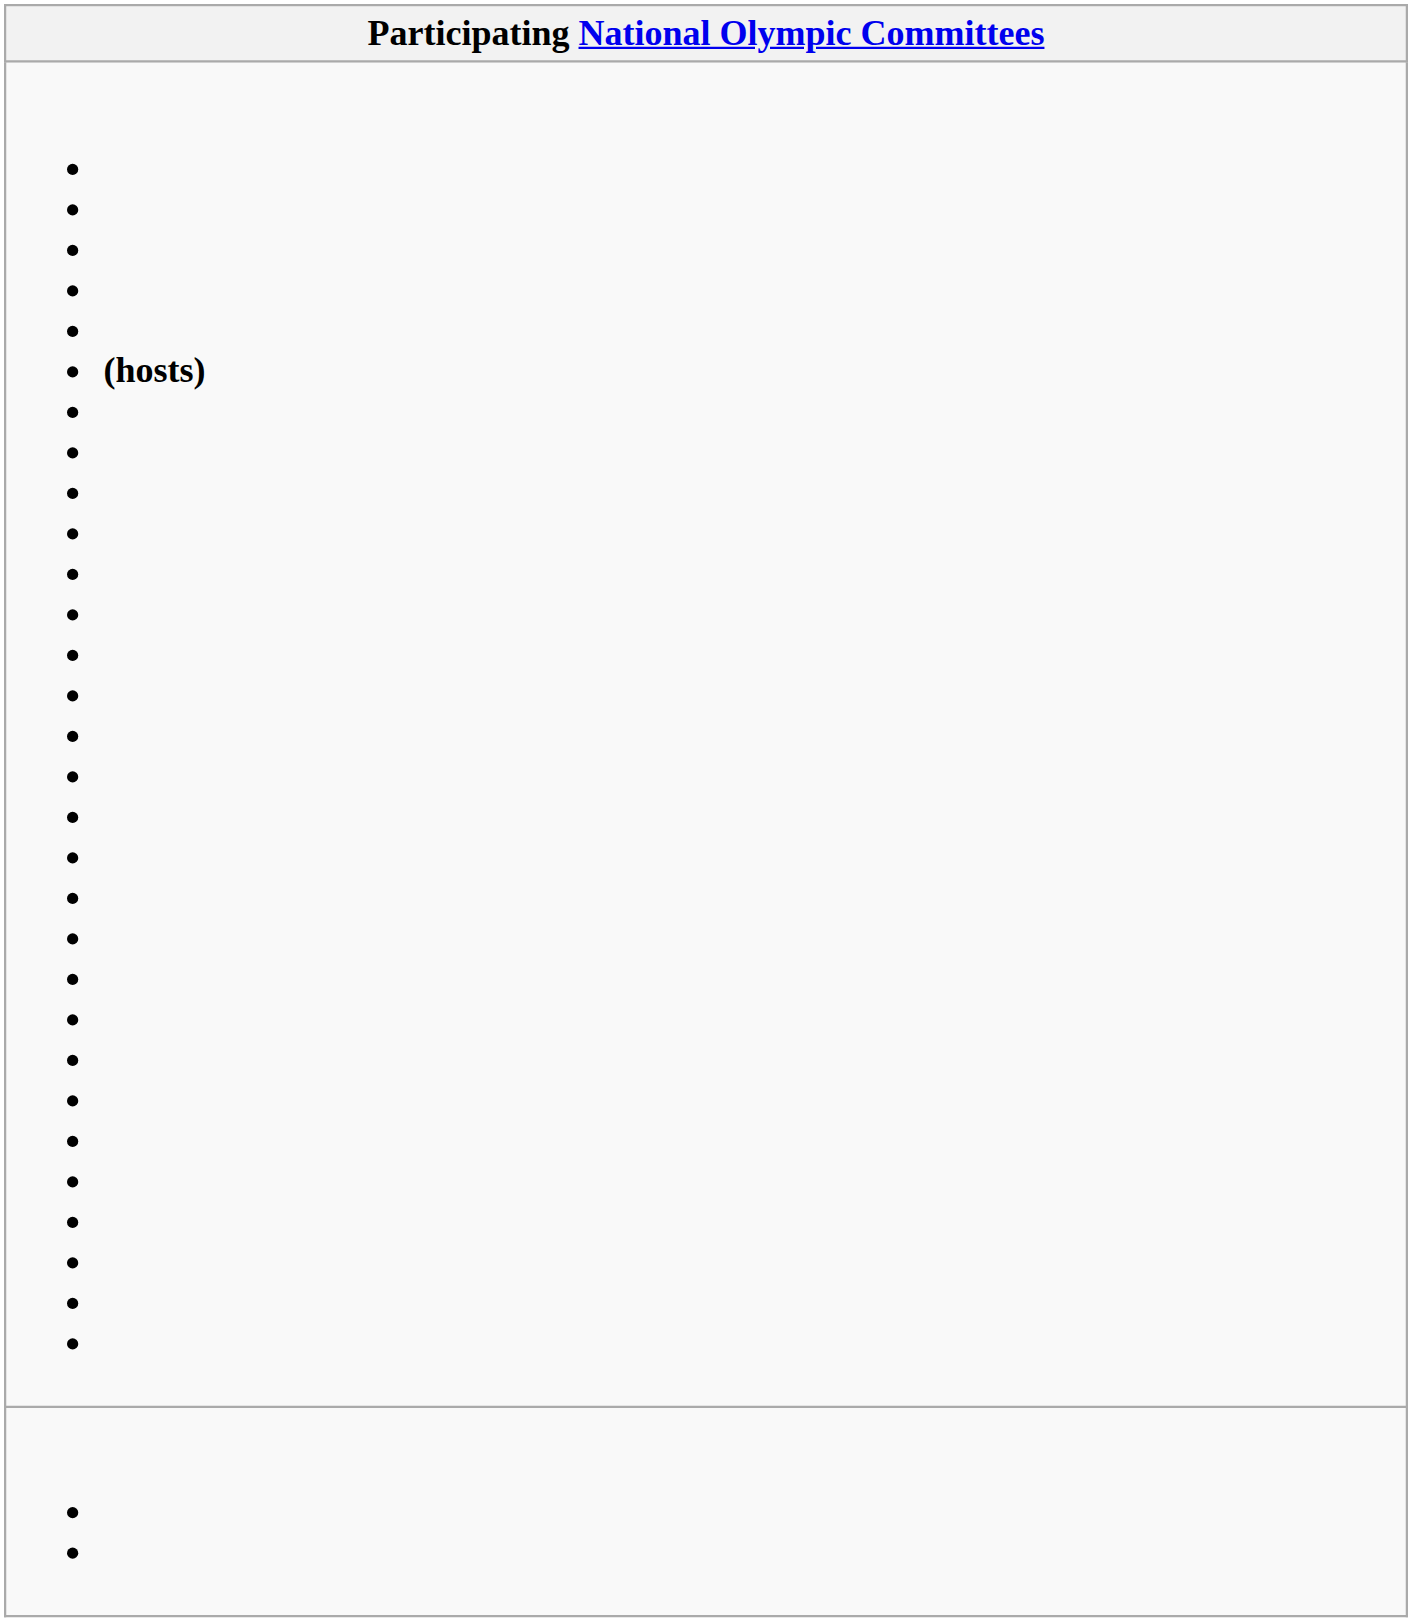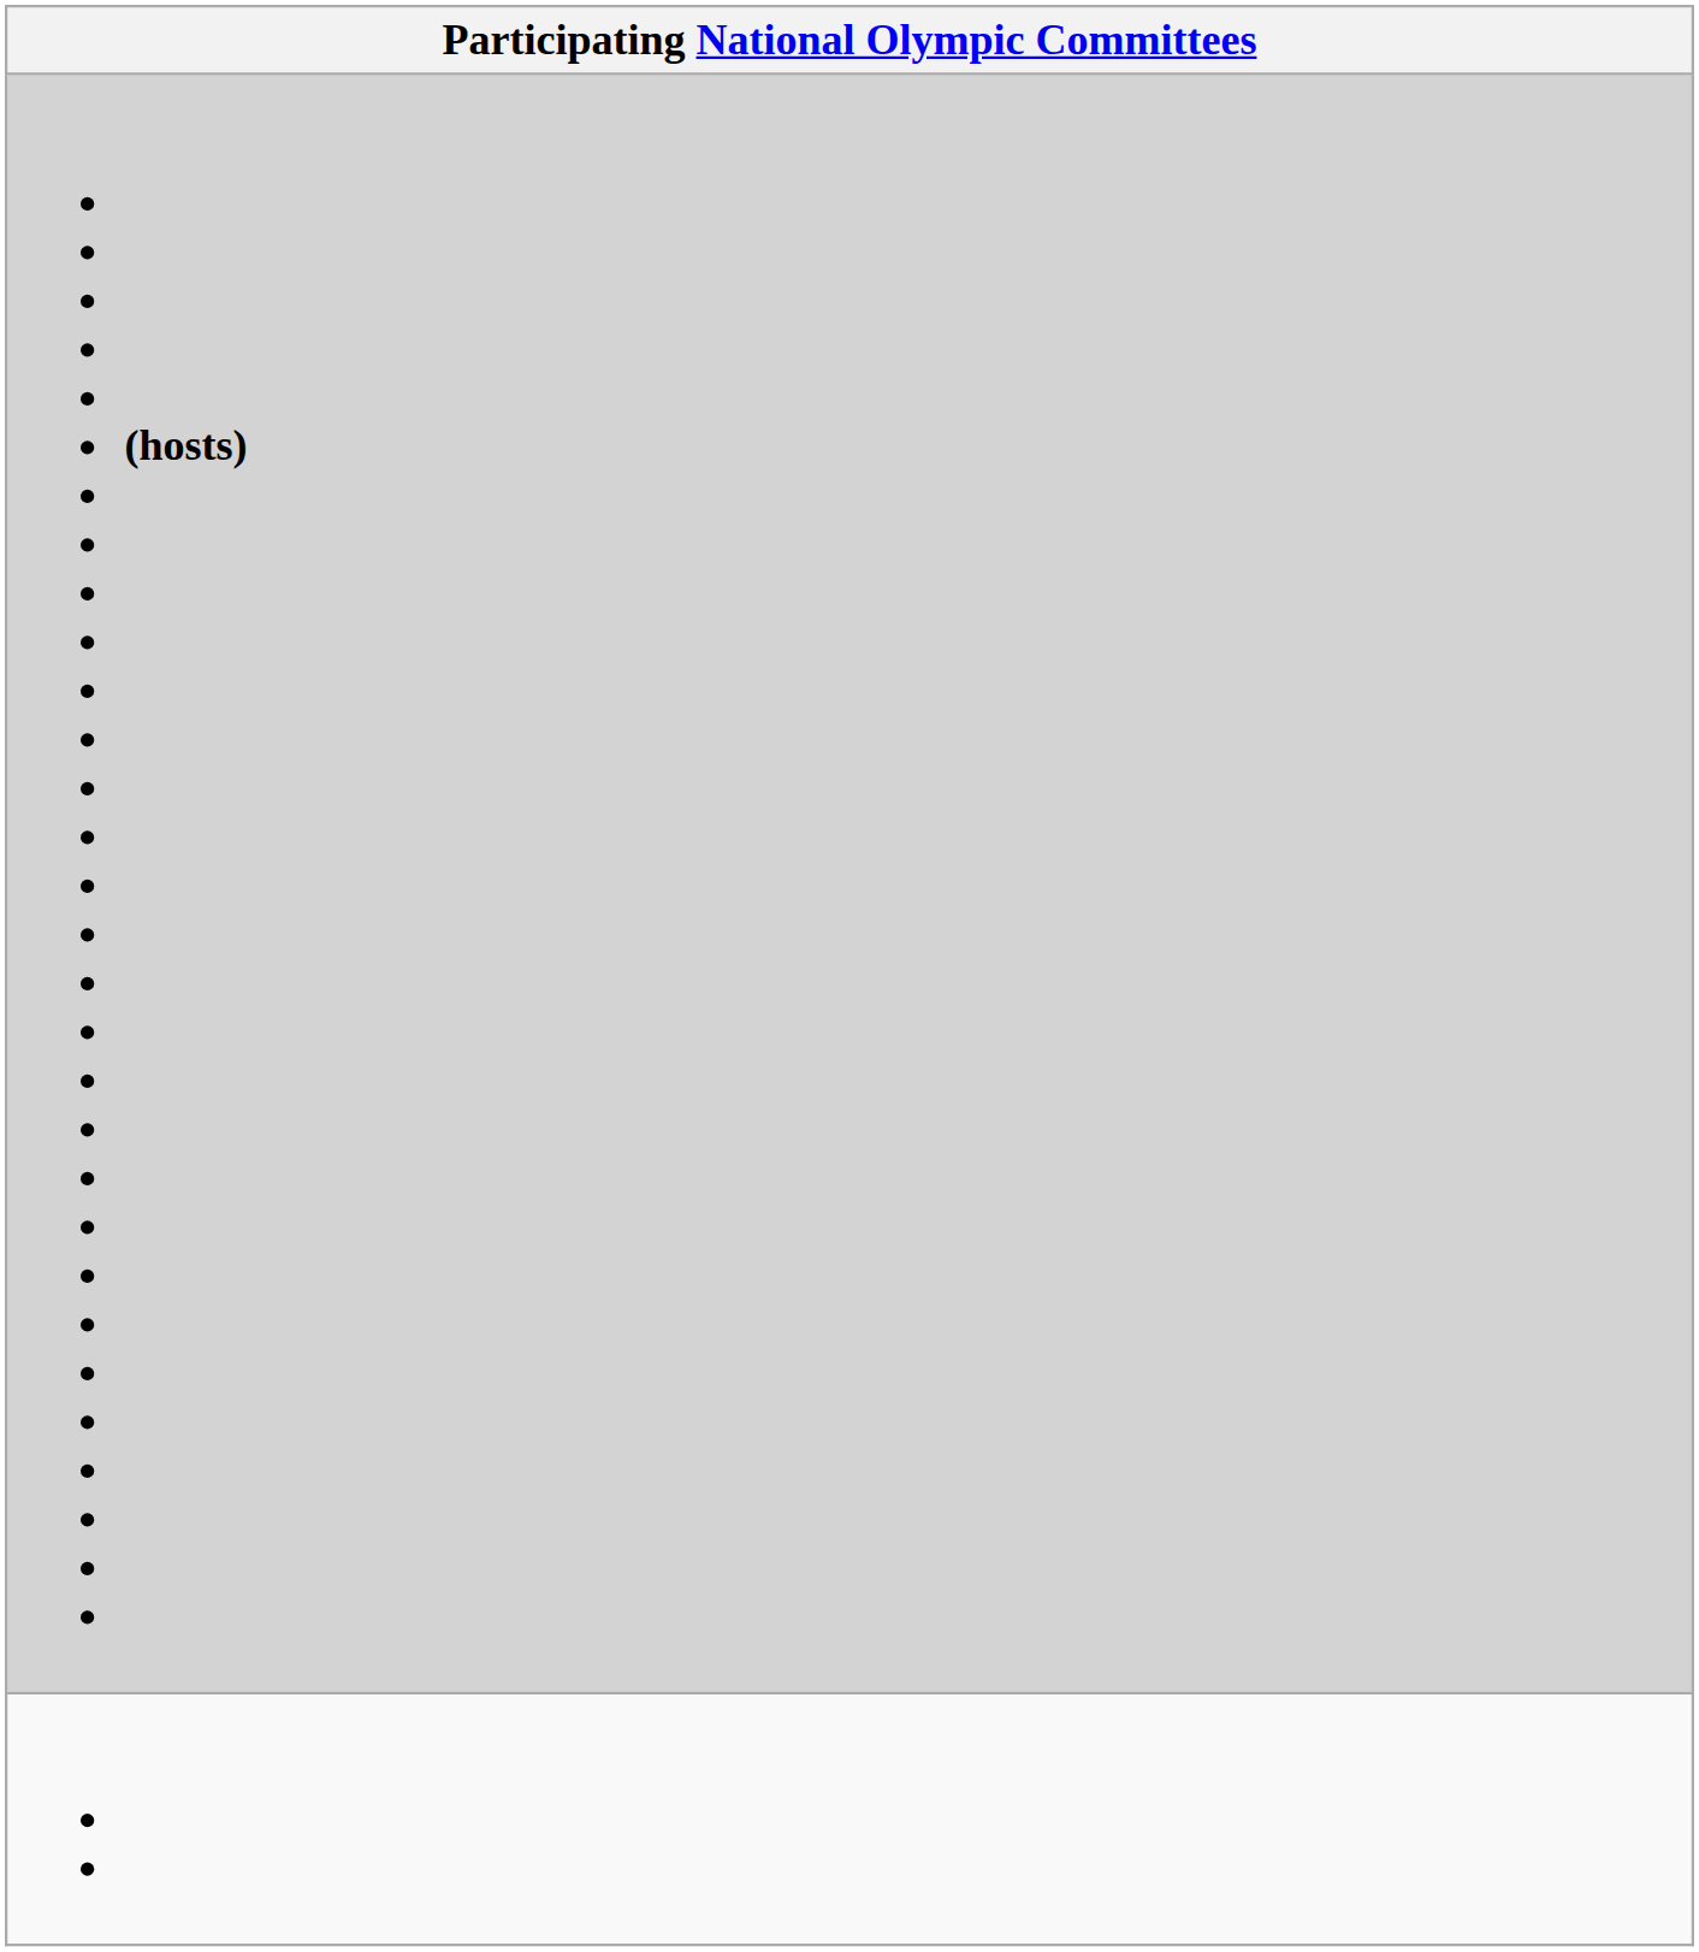row 2 | column 1: no background -> lightgrey background
